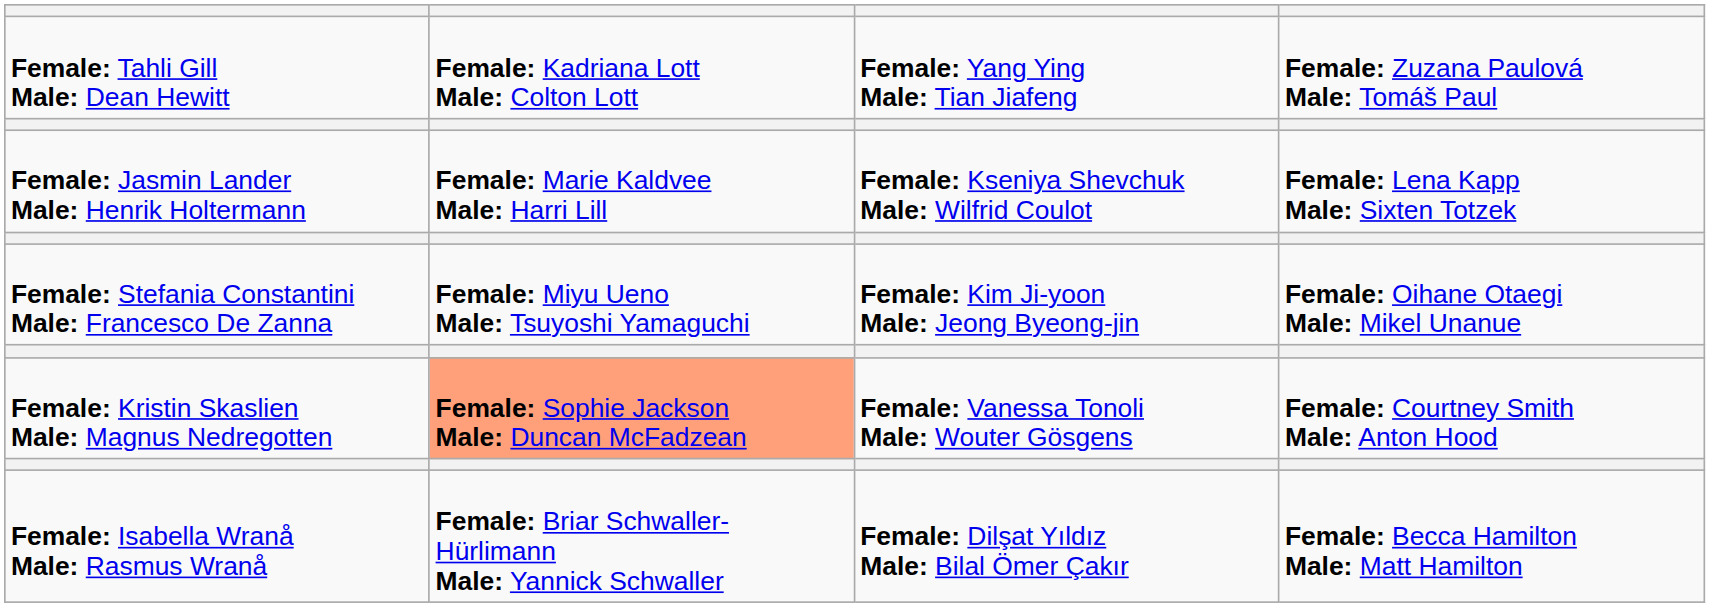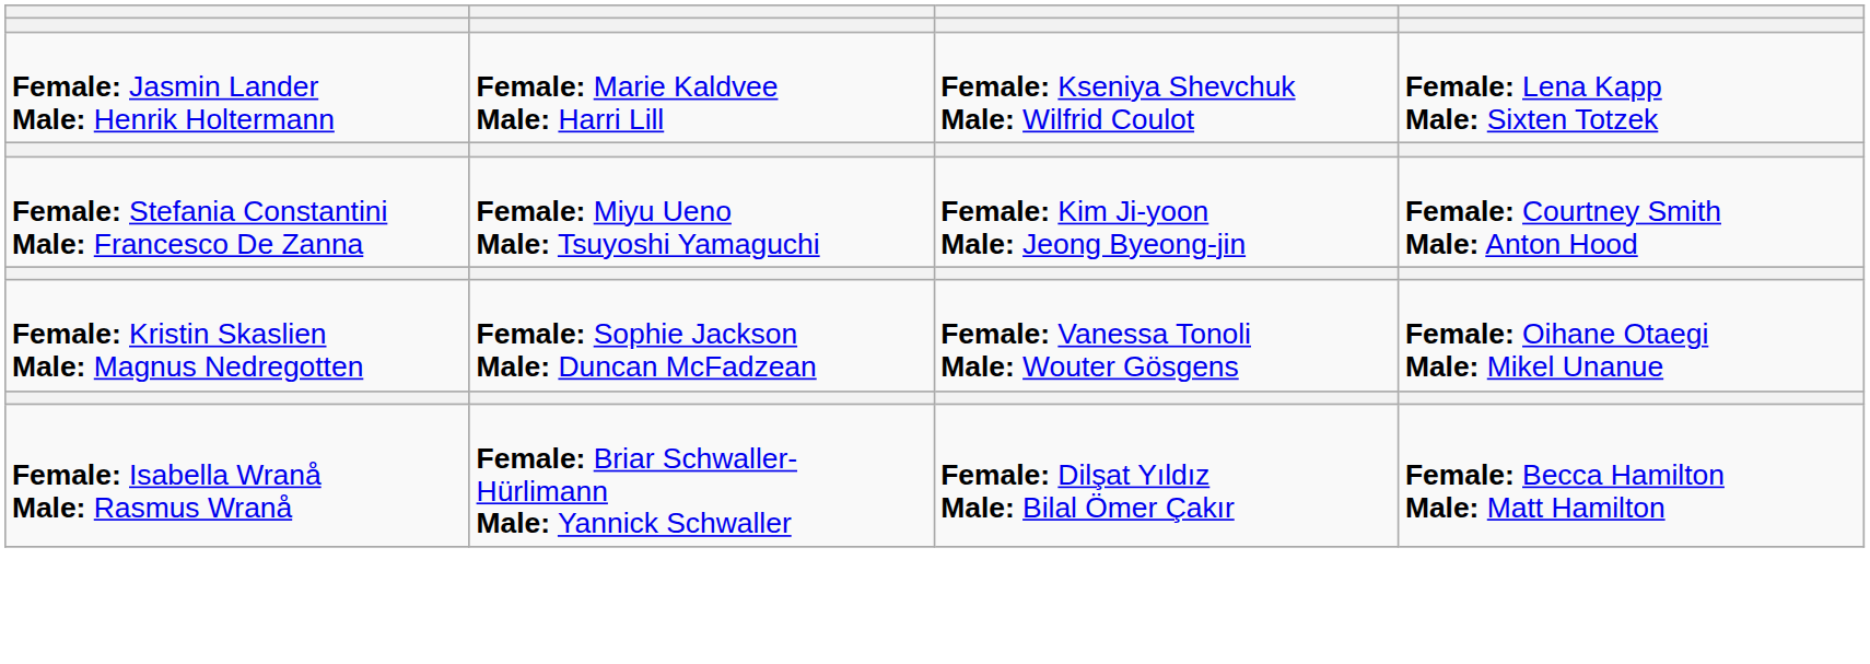- row: Female: Tahli Gill Male: Dean Hewitt | Female: Kadriana Lott Male: Colton Lott | Female: Yang Ying Male: Tian Jiafeng | Female: Zuzana Paulová Male: Tomáš Paul
Female: Stefania Constantini Male: Francesco De Zanna | column 4: Female: Oihane Otaegi Male: Mikel Unanue -> Female: Courtney Smith Male: Anton Hood
Female: Kristin Skaslien Male: Magnus Nedregotten | column 2: lightsalmon background -> no background
Female: Kristin Skaslien Male: Magnus Nedregotten | column 4: Female: Courtney Smith Male: Anton Hood -> Female: Oihane Otaegi Male: Mikel Unanue
